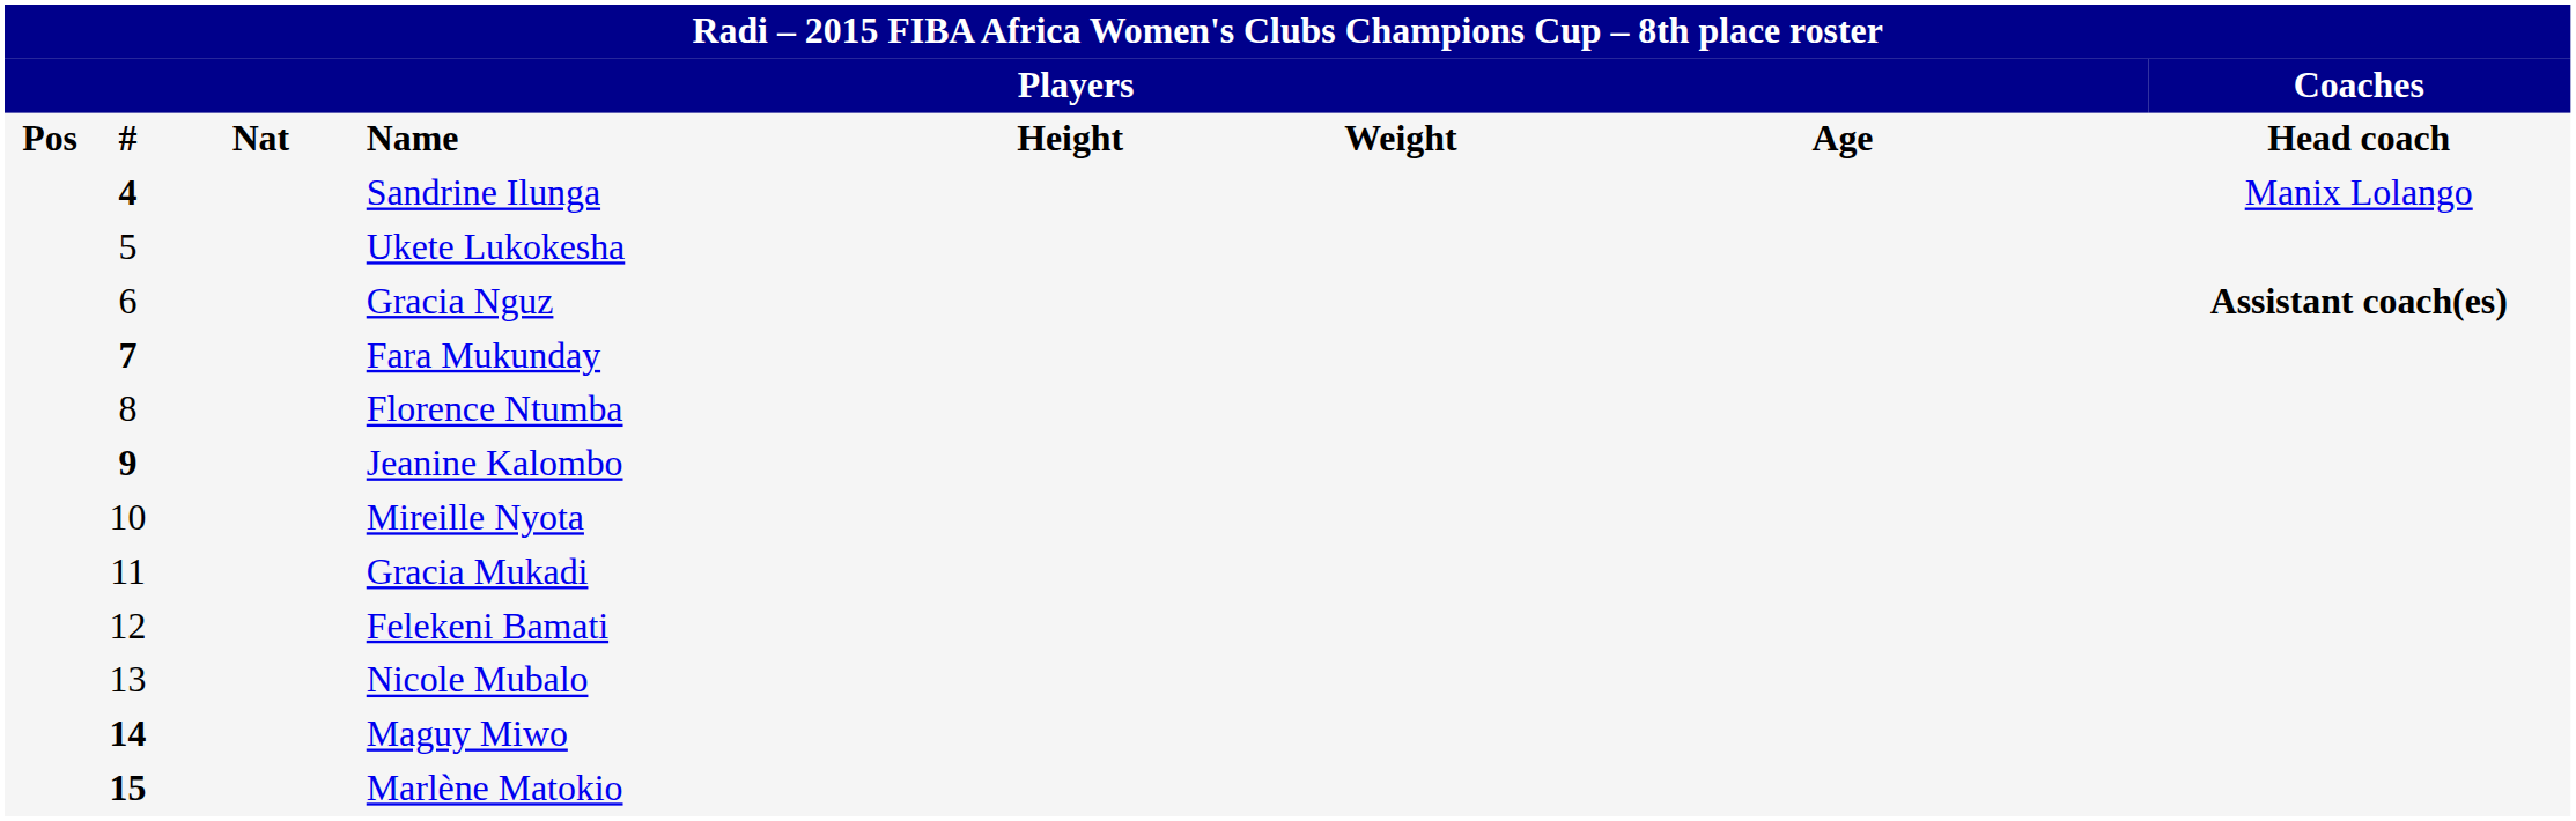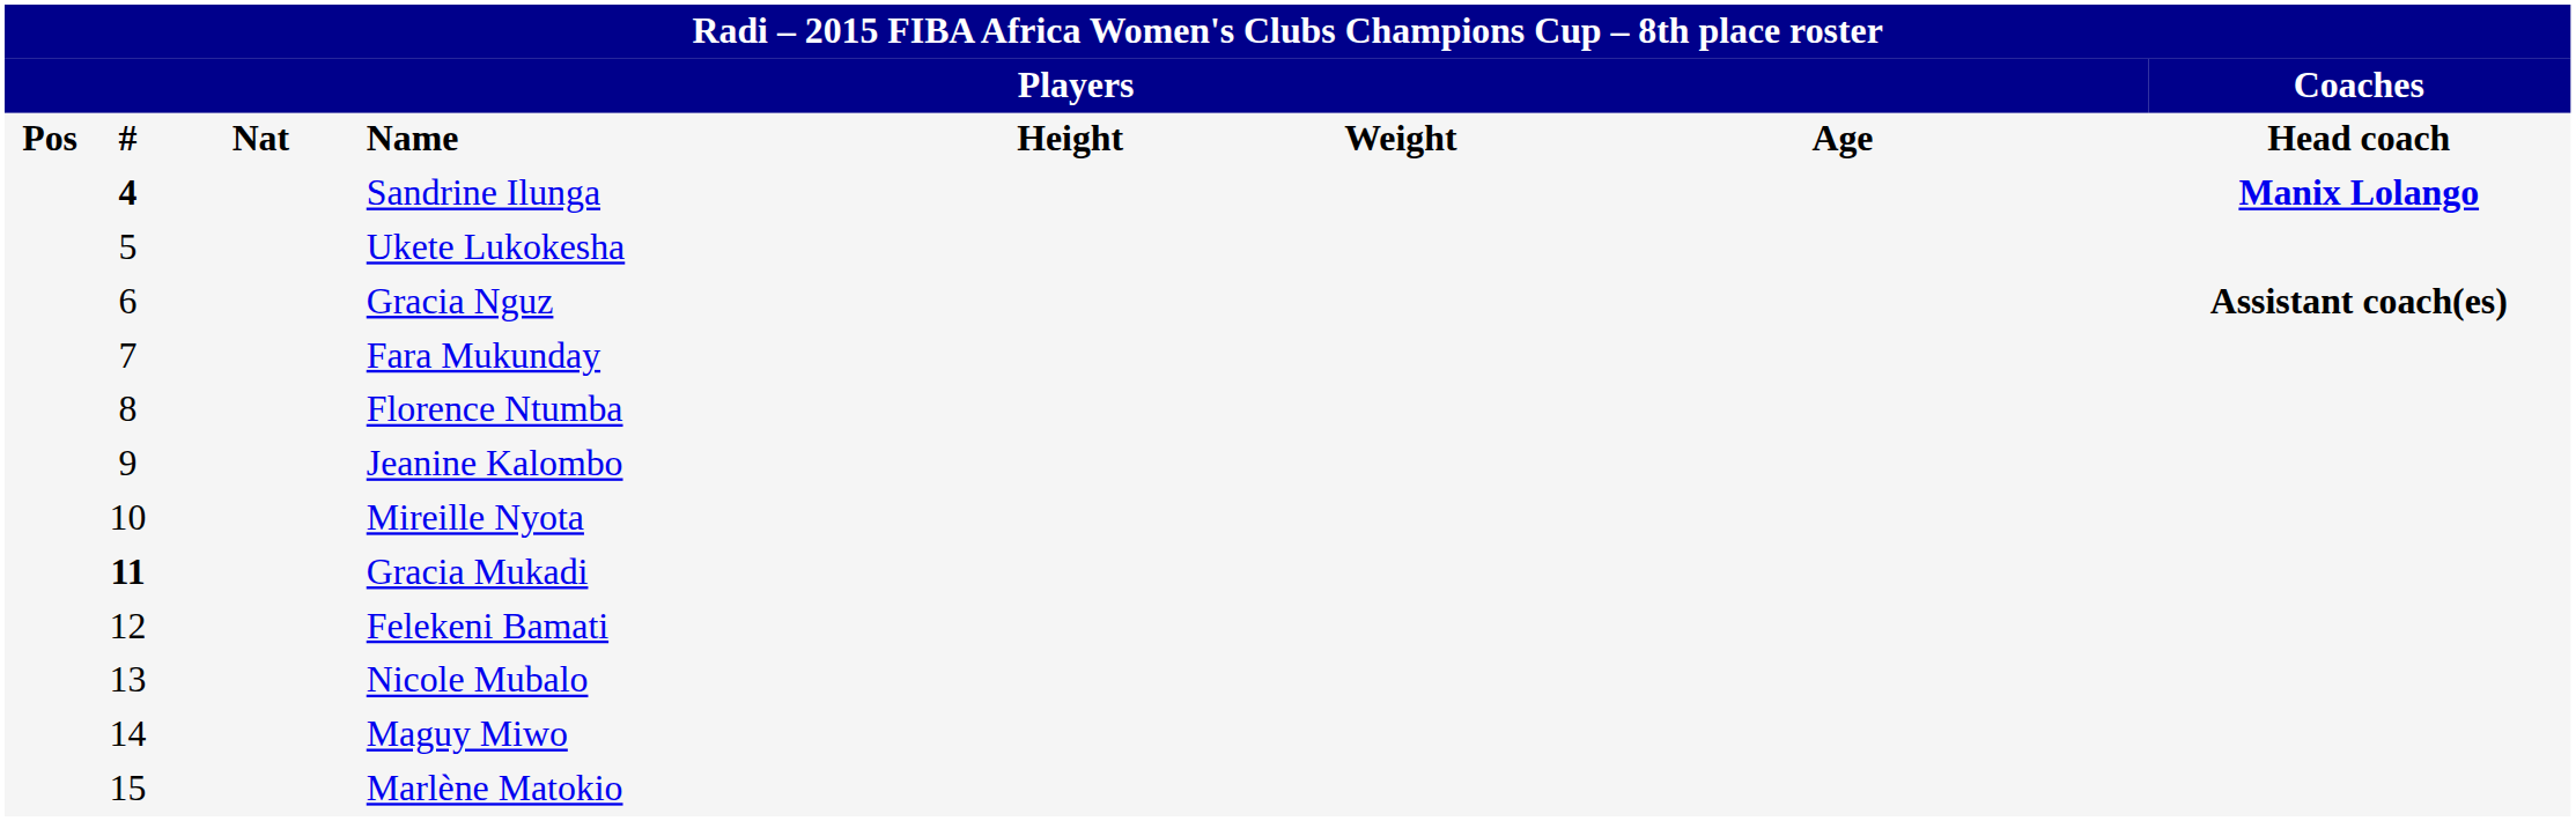Sandrine Ilunga | column 8: normal -> bold
Fara Mukunday | column 2: bold -> normal
Jeanine Kalombo | column 2: bold -> normal
Gracia Mukadi | column 2: normal -> bold
Maguy Miwo | column 2: bold -> normal
Marlène Matokio | column 2: bold -> normal
